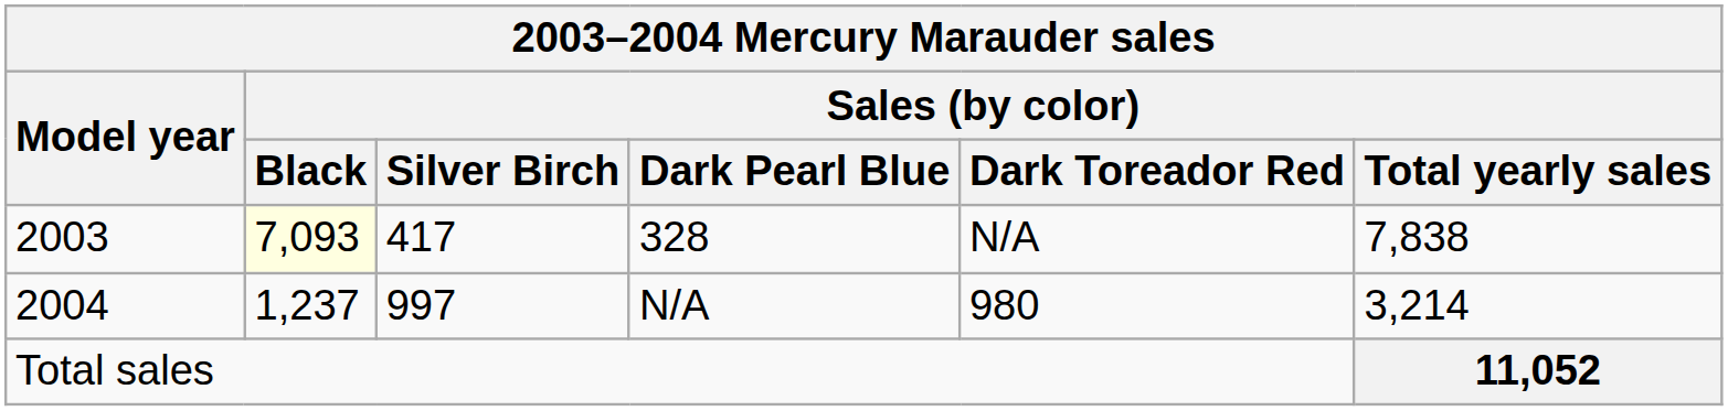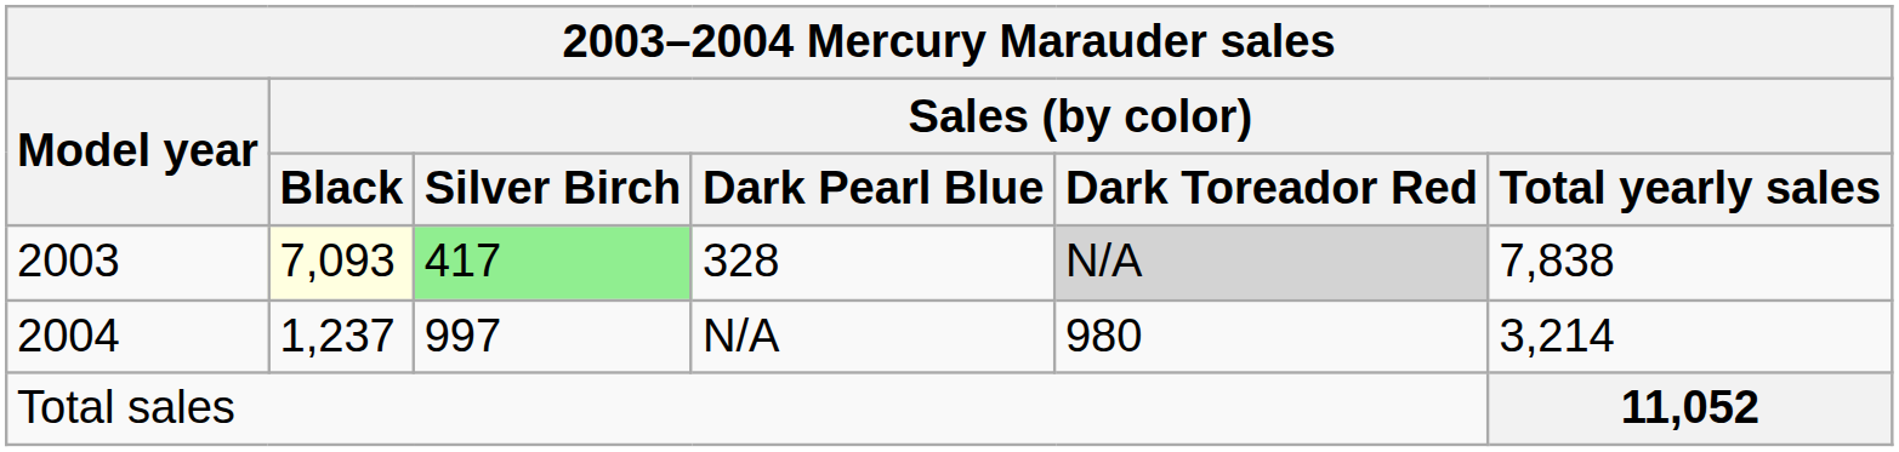328 | Sales (by color) / Silver Birch: no background -> lightgreen background
328 | Sales (by color) / Dark Toreador Red: no background -> lightgrey background
